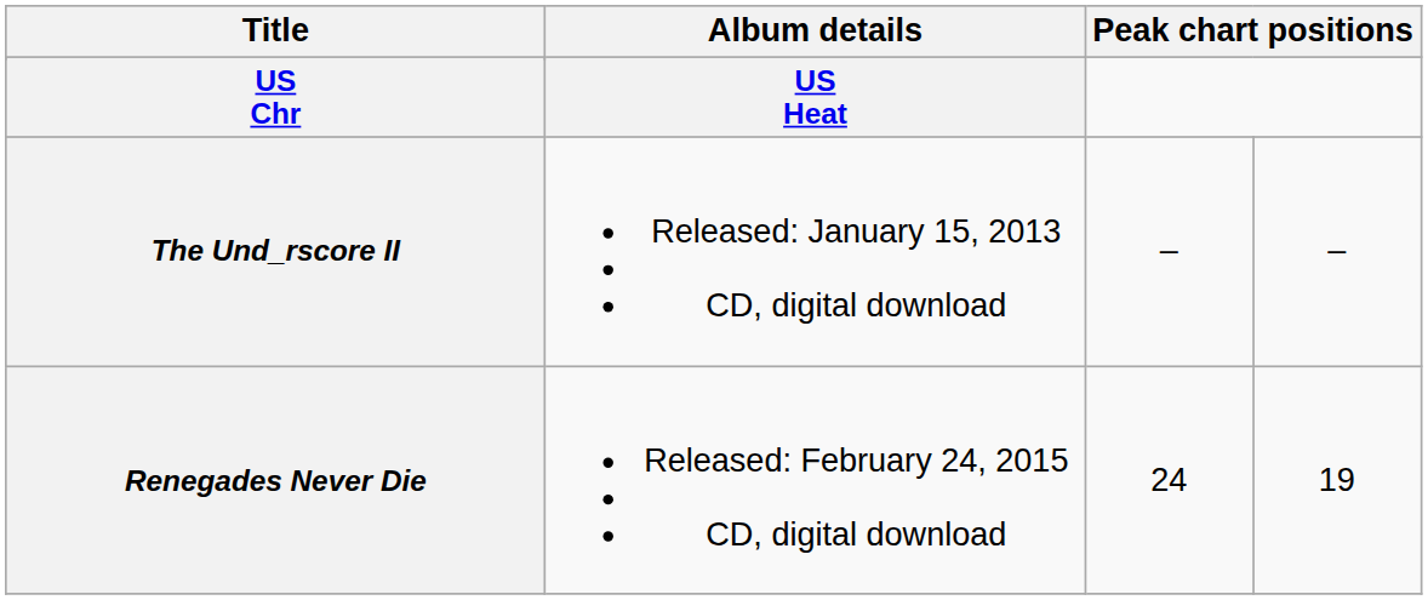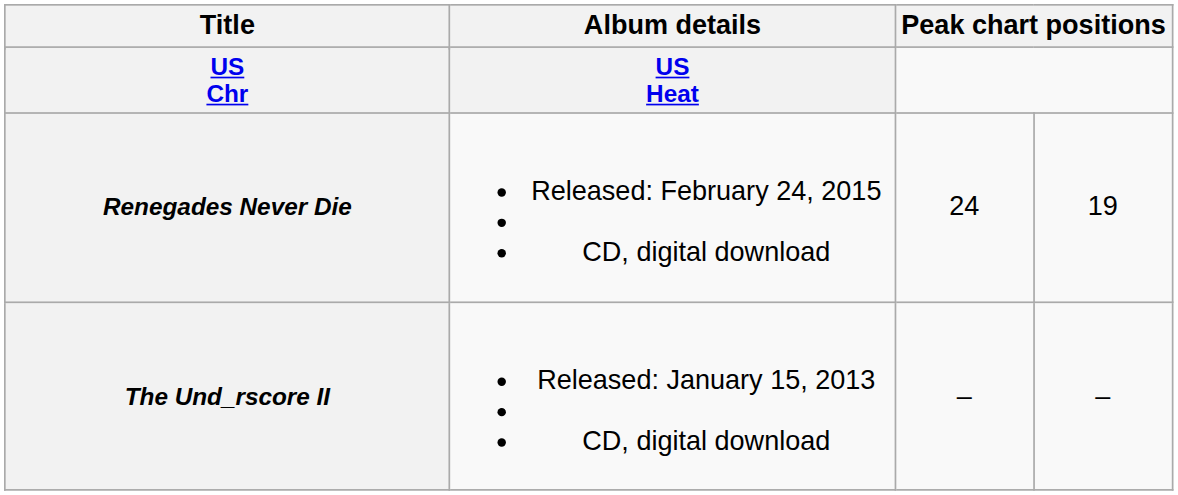rows swapped: The Und_rscore II <-> Renegades Never Die
